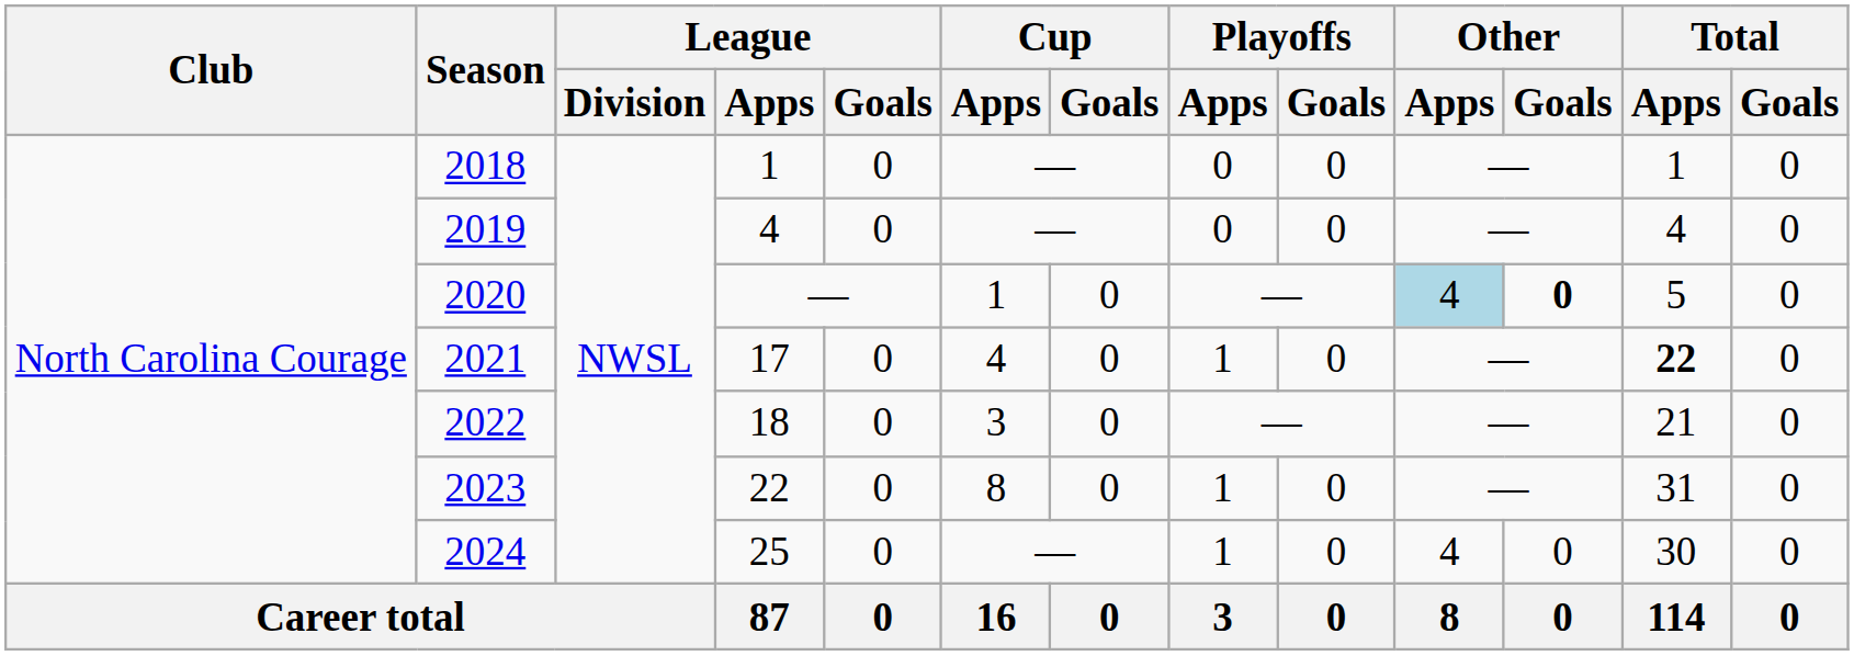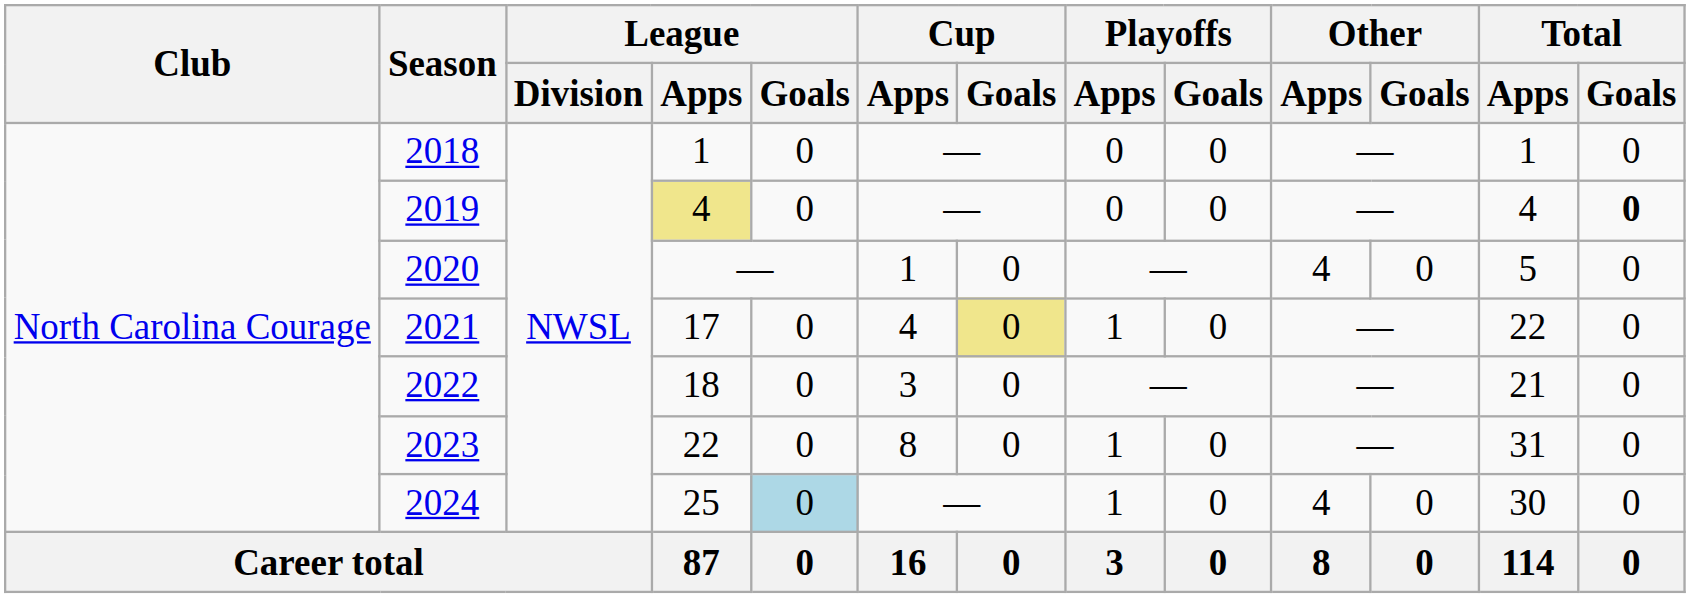2019 | League / Apps: no background -> khaki background
2019 | Total / Goals: normal -> bold
2020 | Other / Apps: lightblue background -> no background
2020 | Other / Goals: bold -> normal
2021 | Cup / Goals: no background -> khaki background
2021 | Total / Apps: bold -> normal
2024 | League / Goals: no background -> lightblue background
